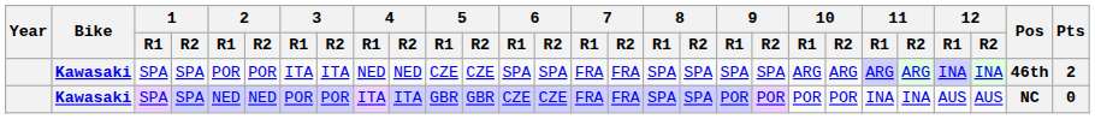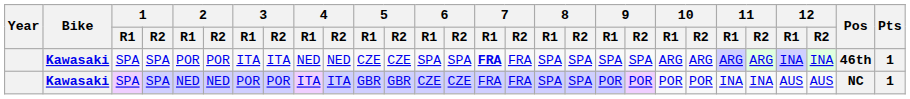row 3 | 7 / R1: normal -> bold
row 3 | Pts: 2 -> 1
row 4 | Pts: 0 -> 1
